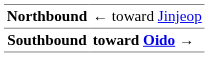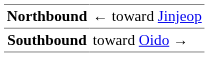Southbound | column 2: bold -> normal
